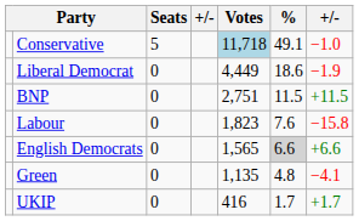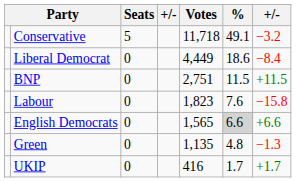Conservative | Votes: lightblue background -> no background
Conservative | column 7: −1.0 -> −3.2
Liberal Democrat | column 7: −1.9 -> −8.4
Green | column 7: −4.1 -> −1.3
